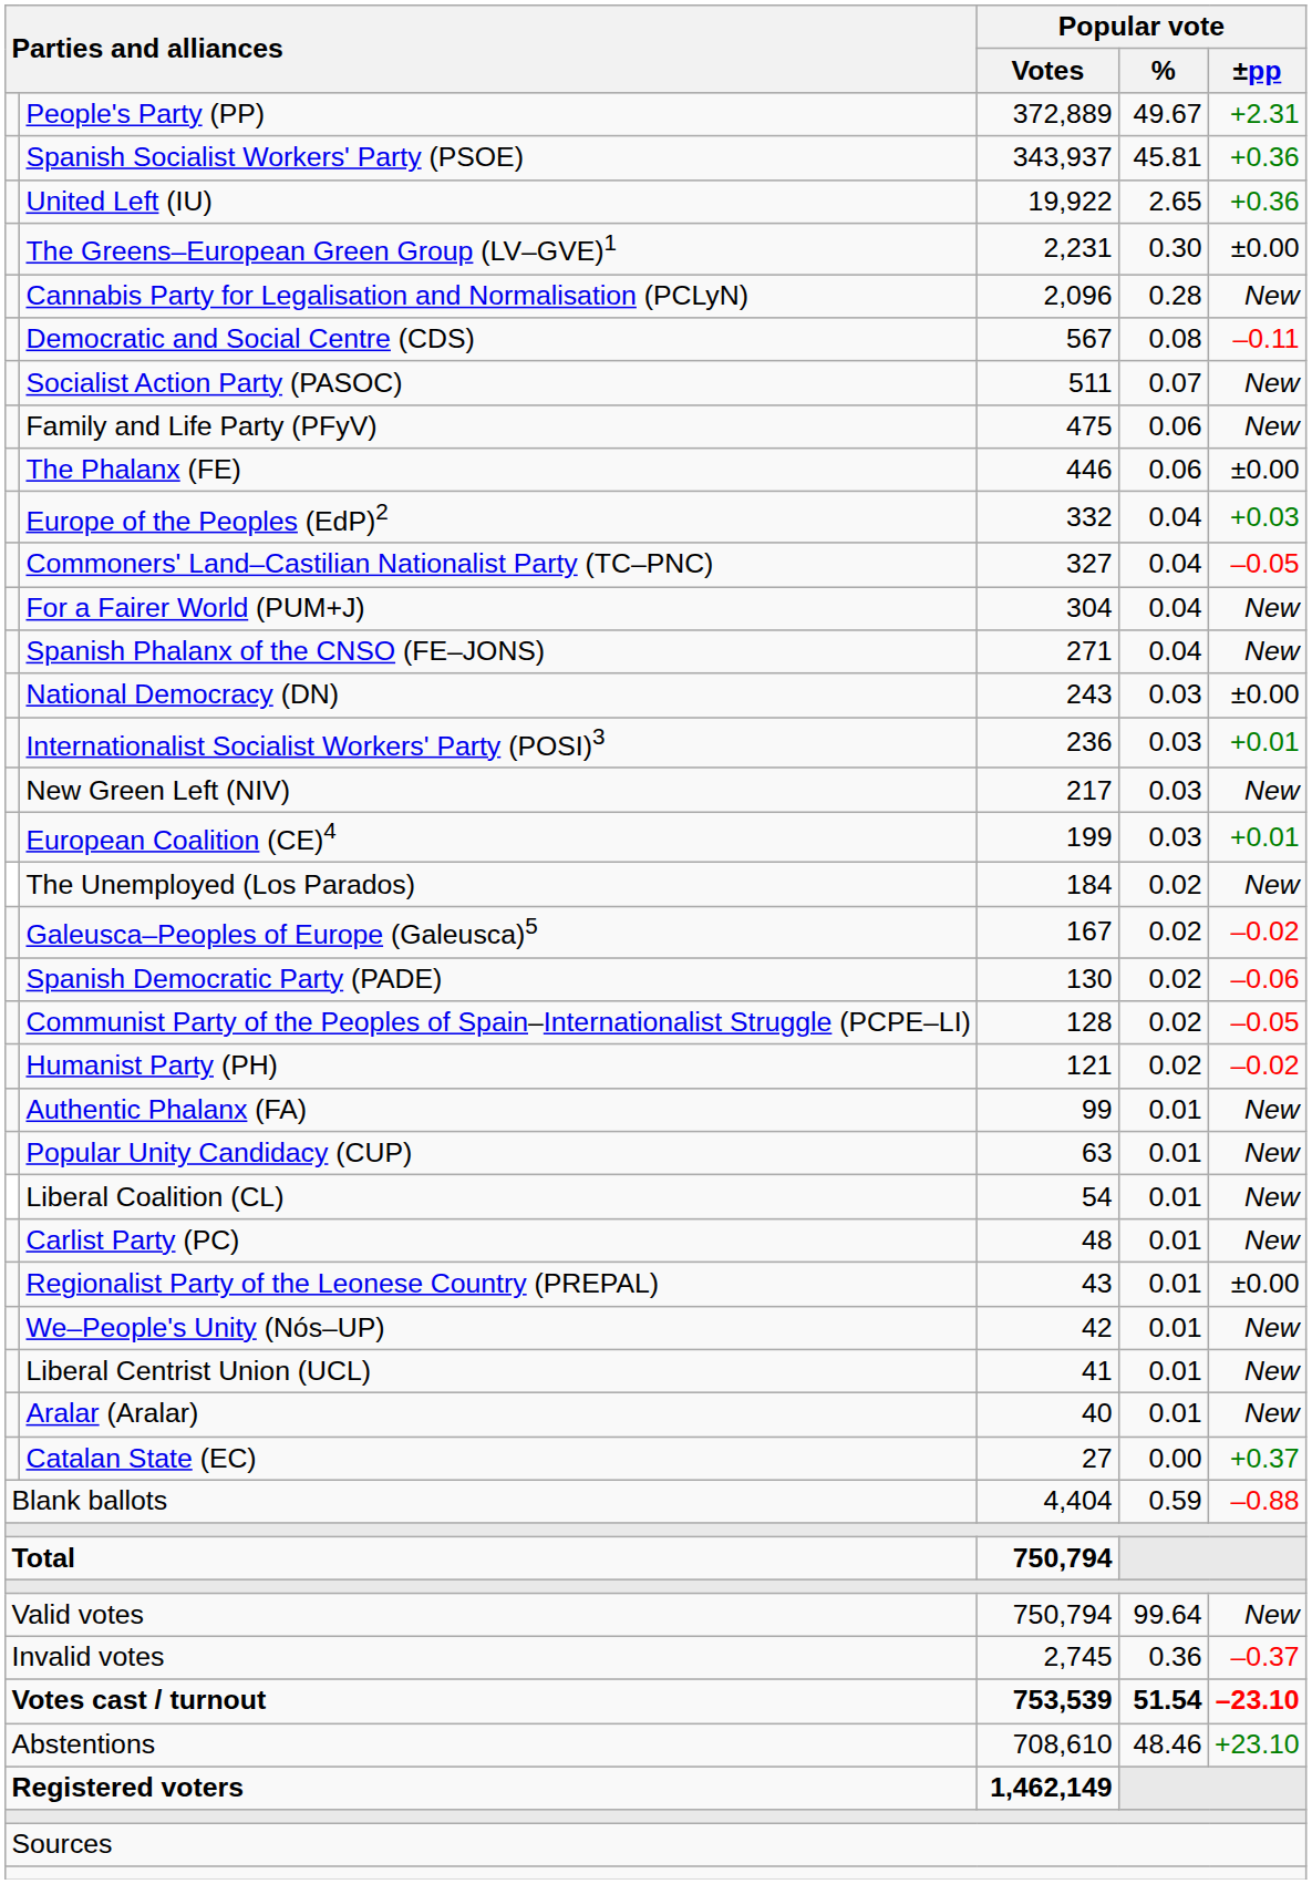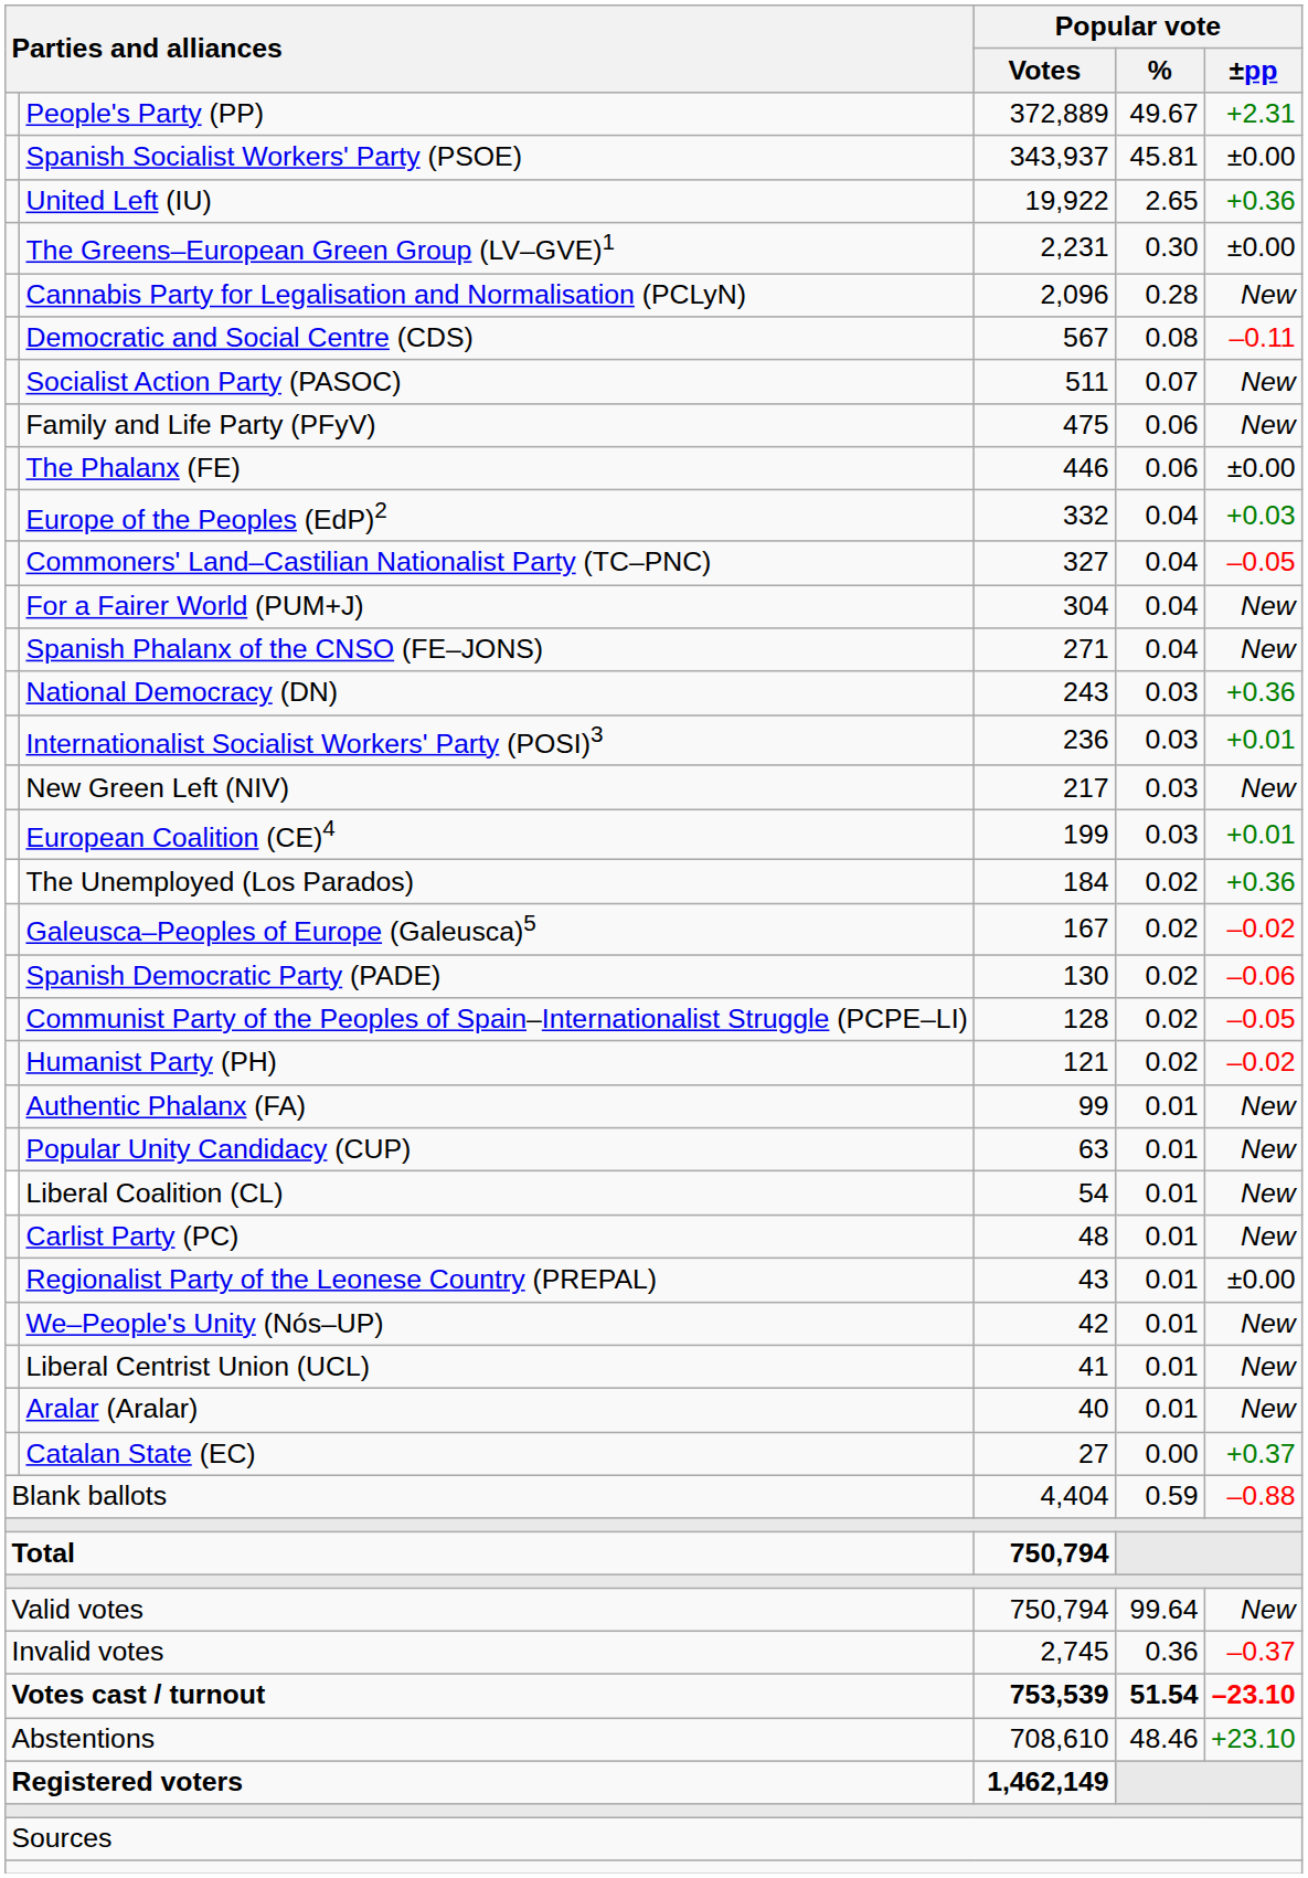Spanish Socialist Workers' Party (PSOE) | Popular vote / ±pp: +0.36 -> ±0.00
National Democracy (DN) | Popular vote / ±pp: ±0.00 -> +0.36
The Unemployed (Los Parados) | Popular vote / ±pp: New -> +0.36
